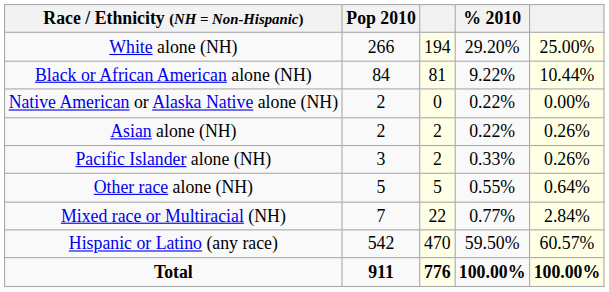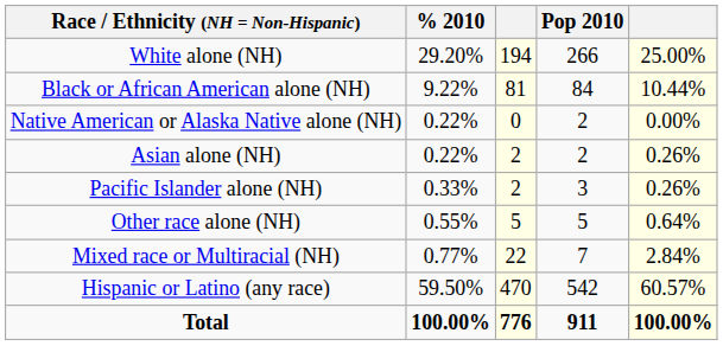columns swapped: Pop 2010 <-> % 2010
